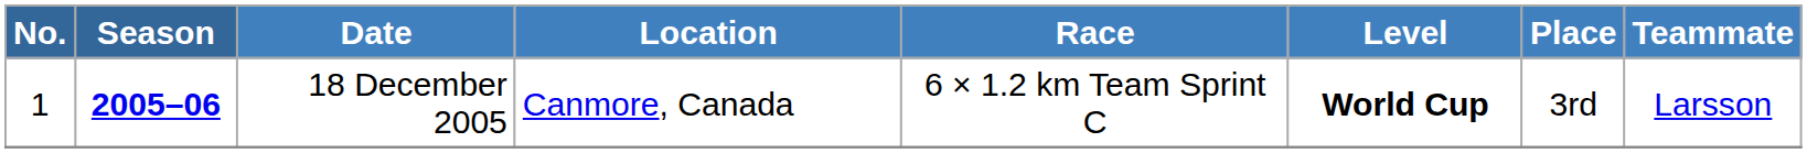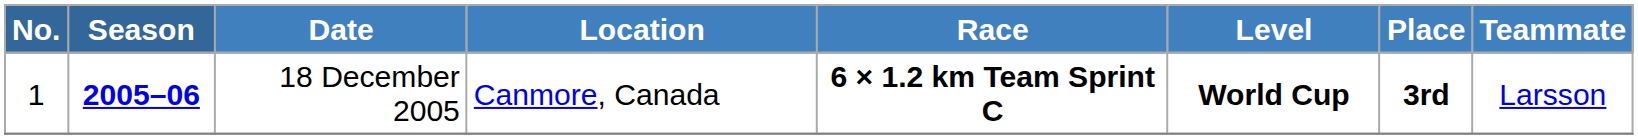18 December 2005 | Race: normal -> bold
18 December 2005 | Place: normal -> bold
